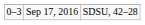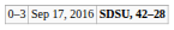Sep 17, 2016 | column 3: normal -> bold
